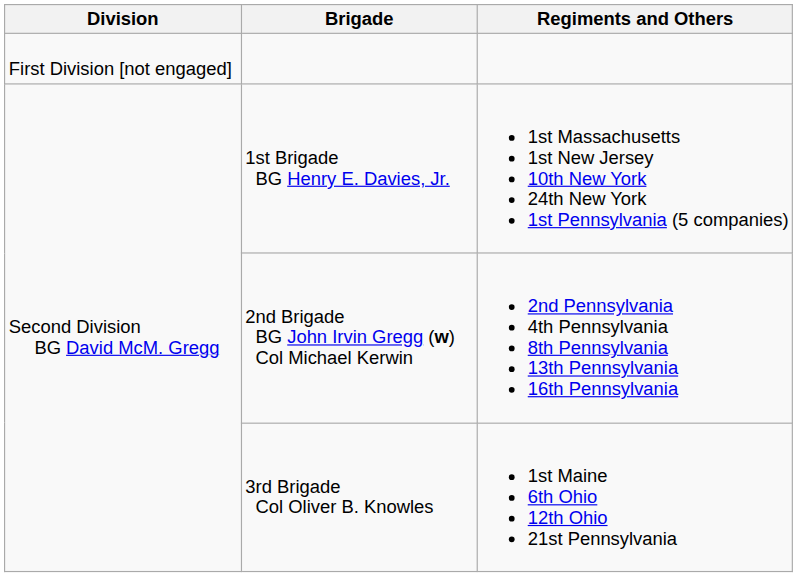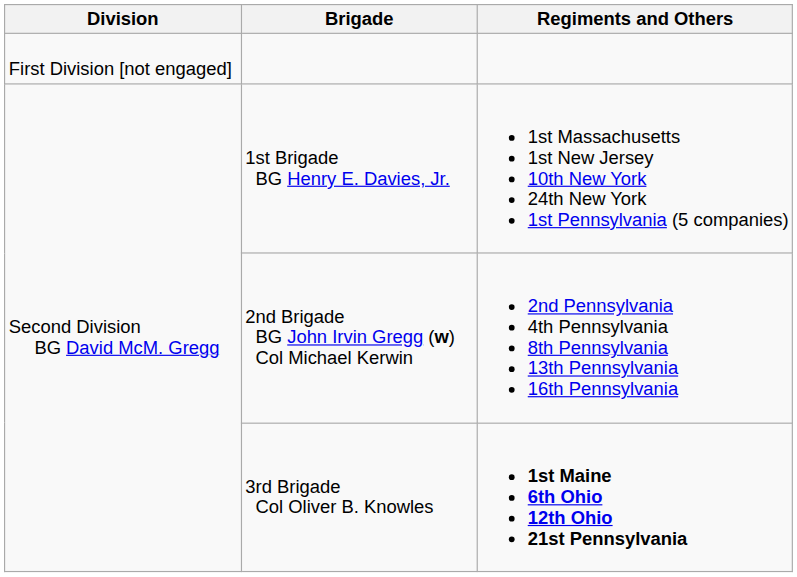3rd Brigade Col Oliver B. Knowles | Regiments and Others: normal -> bold
